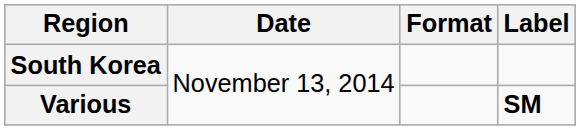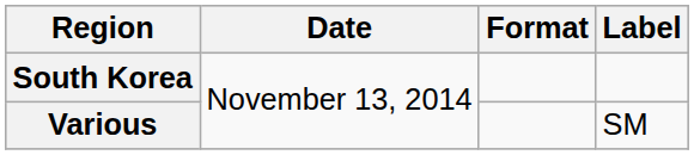Various | Label: bold -> normal
